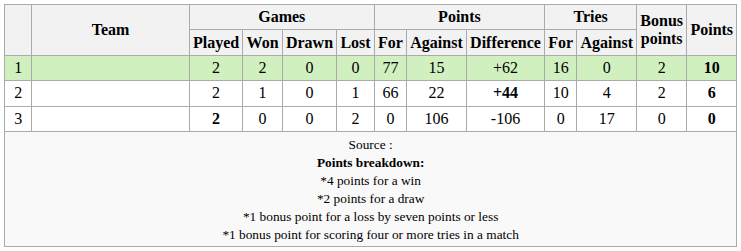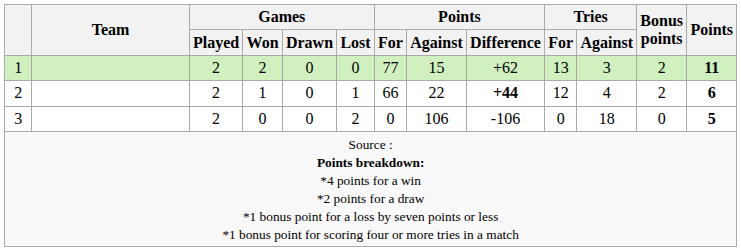row 3 | Tries / For: 16 -> 13
row 3 | Tries / Against: 0 -> 3
row 3 | Points: 10 -> 11
row 4 | Tries / For: 10 -> 12
row 5 | Games / Played: bold -> normal
row 5 | Tries / Against: 17 -> 18
row 5 | Points: 0 -> 5
